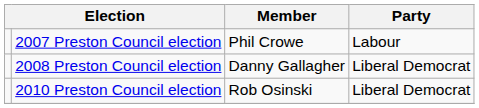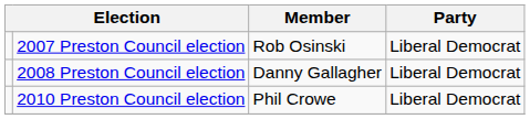2007 Preston Council election | Member: Phil Crowe -> Rob Osinski
2007 Preston Council election | Party: Labour -> Liberal Democrat
2010 Preston Council election | Member: Rob Osinski -> Phil Crowe
